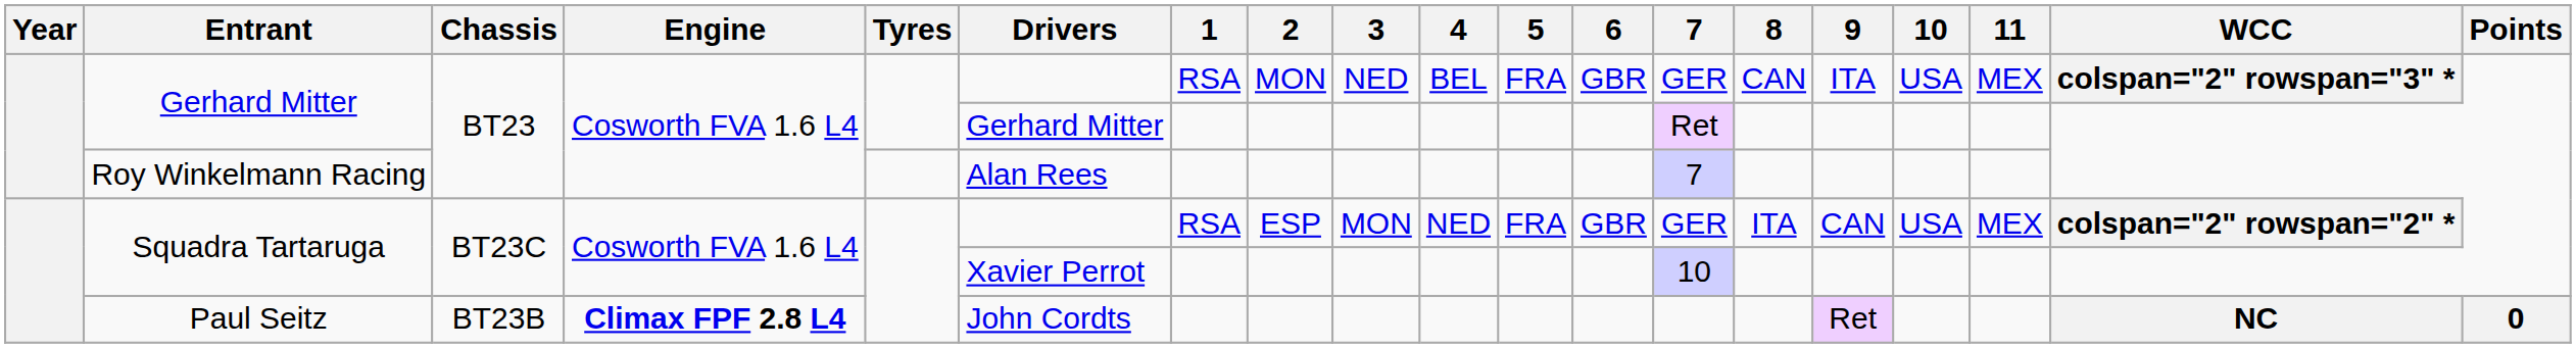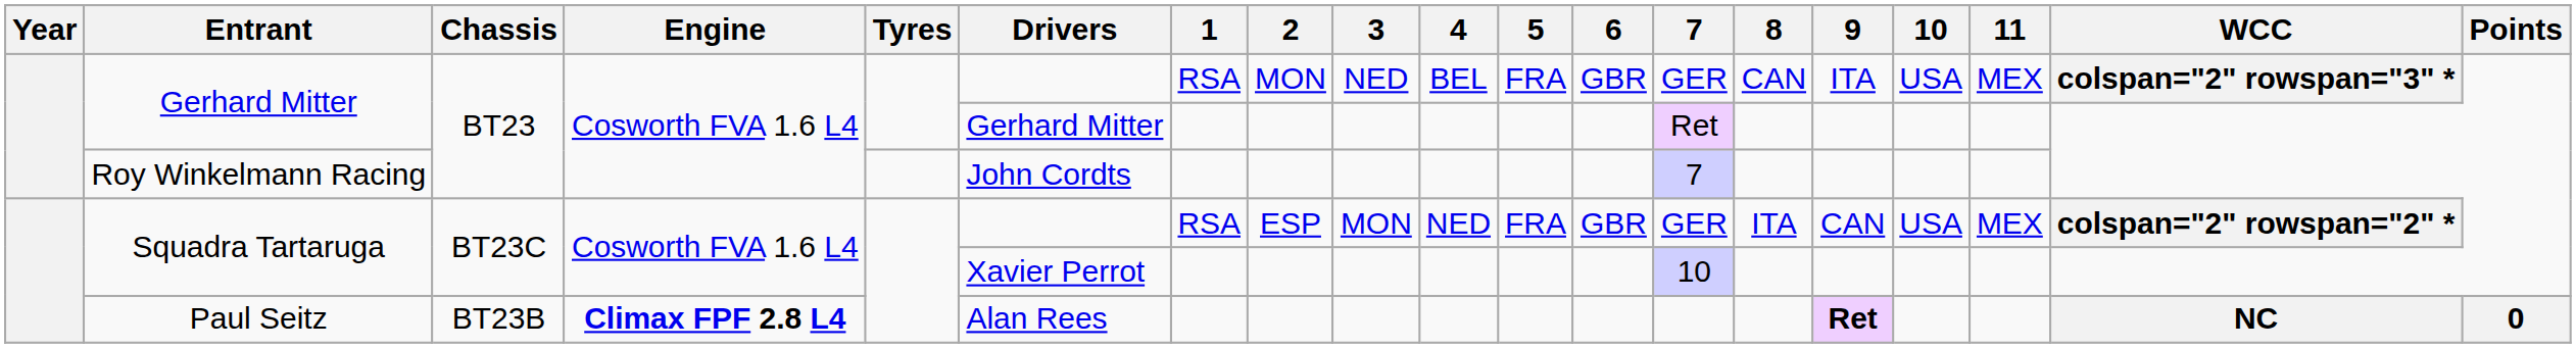Roy Winkelmann Racing | Drivers: Alan Rees -> John Cordts
Paul Seitz | Drivers: John Cordts -> Alan Rees
Paul Seitz | 9: normal -> bold
